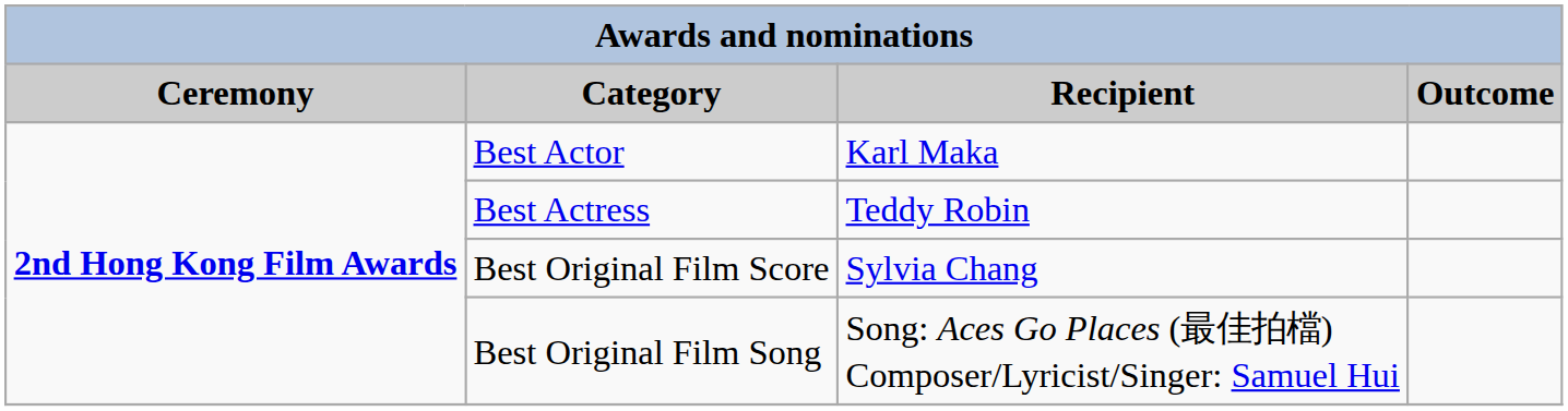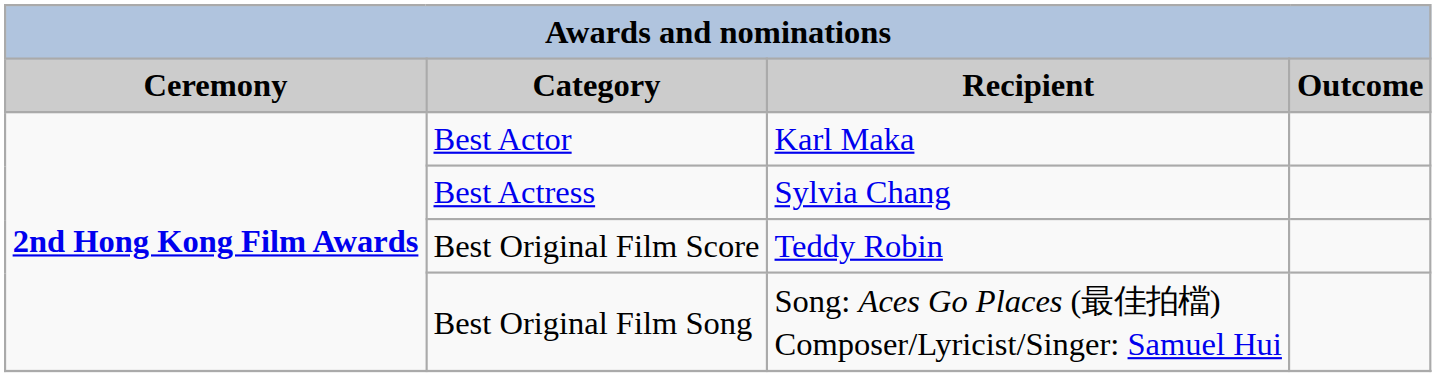Best Actress | Recipient: Teddy Robin -> Sylvia Chang
Best Original Film Score | Recipient: Sylvia Chang -> Teddy Robin
